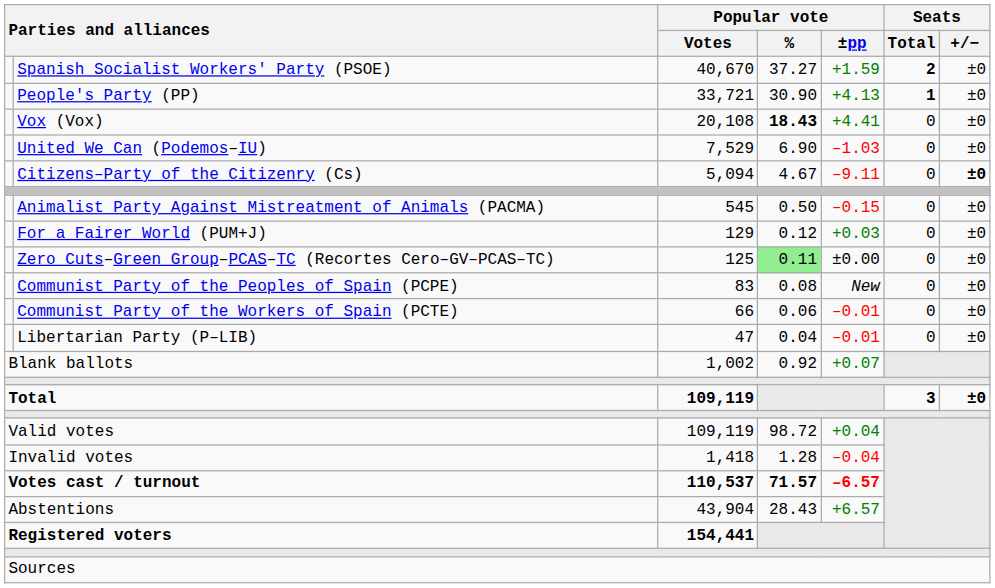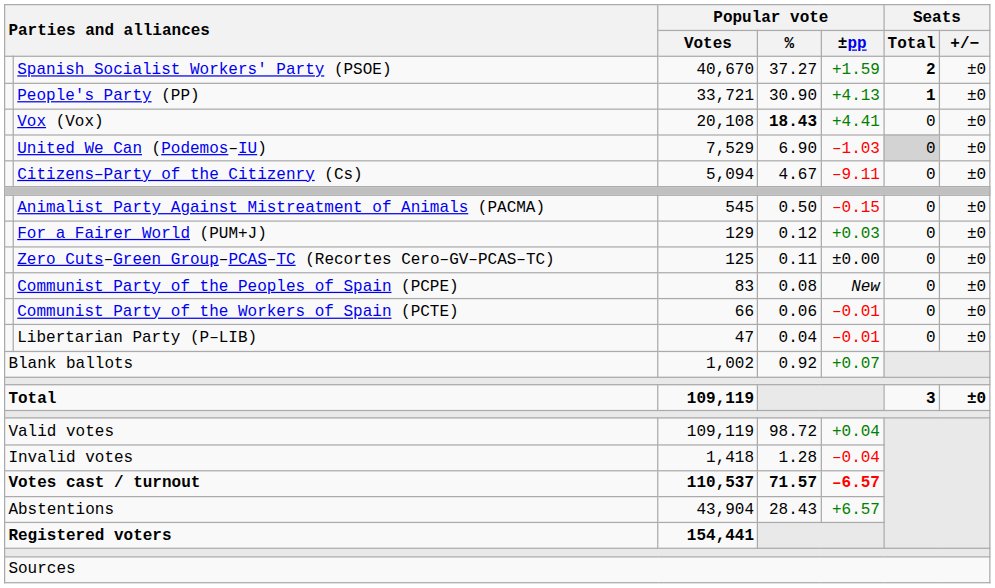United We Can (Podemos–IU) | Seats / Total: no background -> lightgrey background
Citizens–Party of the Citizenry (Cs) | Seats / +/−: bold -> normal
Zero Cuts–Green Group–PCAS–TC (Recortes Cero–GV–PCAS–TC) | Popular vote / %: lightgreen background -> no background
